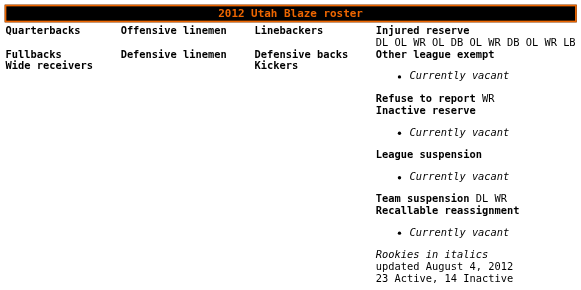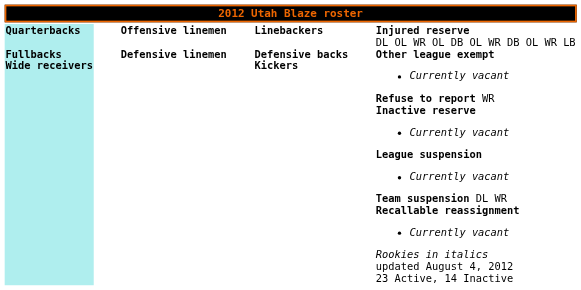Quarterbacks Fullbacks Wide receivers | column 1: no background -> paleturquoise background
